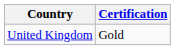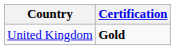United Kingdom | Certification: normal -> bold
